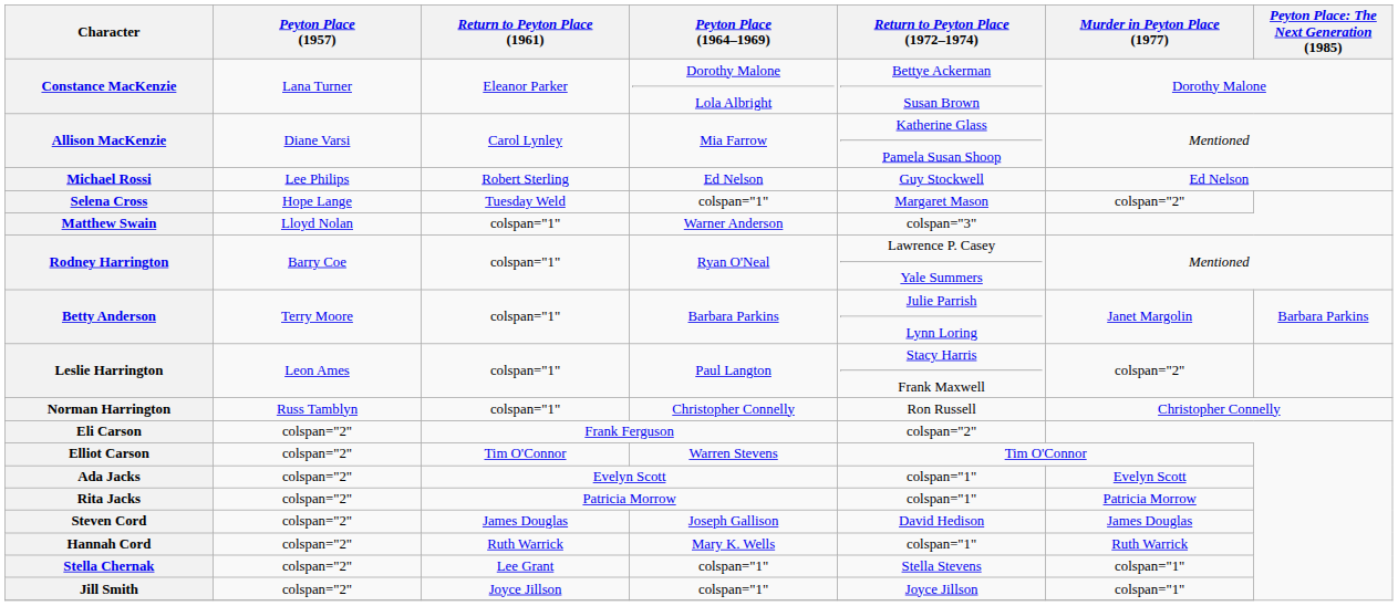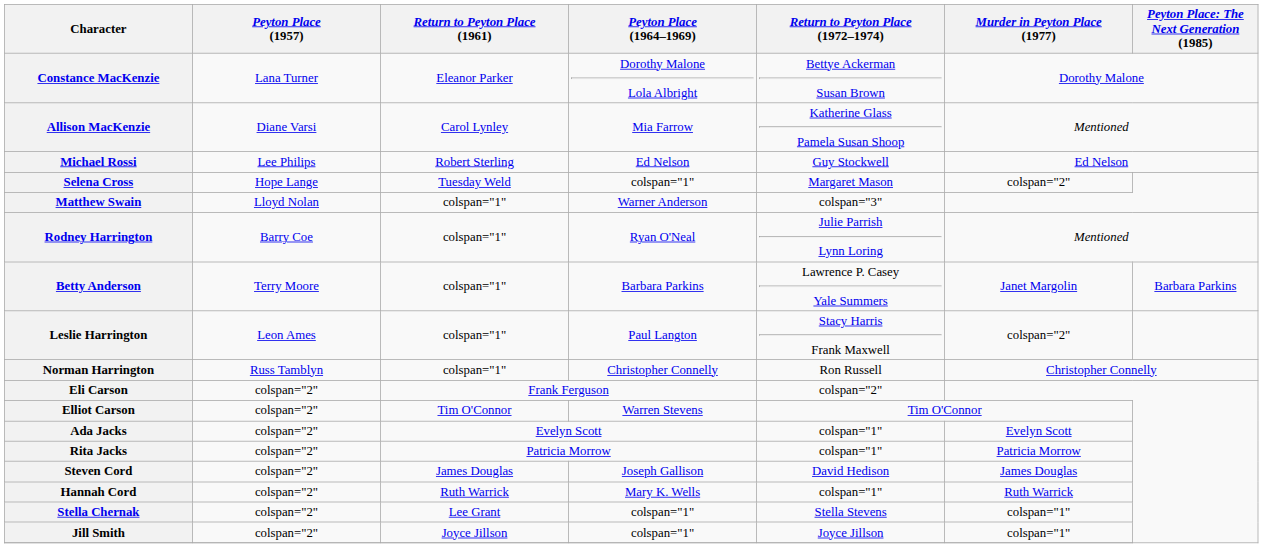Rodney Harrington | Return to Peyton Place (1972–1974): Lawrence P. Casey Yale Summers -> Julie Parrish Lynn Loring
Betty Anderson | Return to Peyton Place (1972–1974): Julie Parrish Lynn Loring -> Lawrence P. Casey Yale Summers
